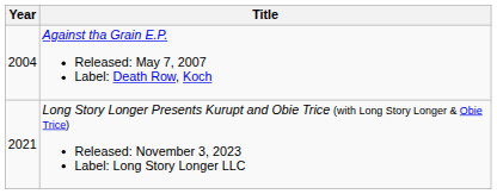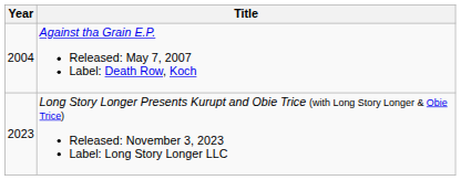row 3 | Year: 2021 -> 2023
